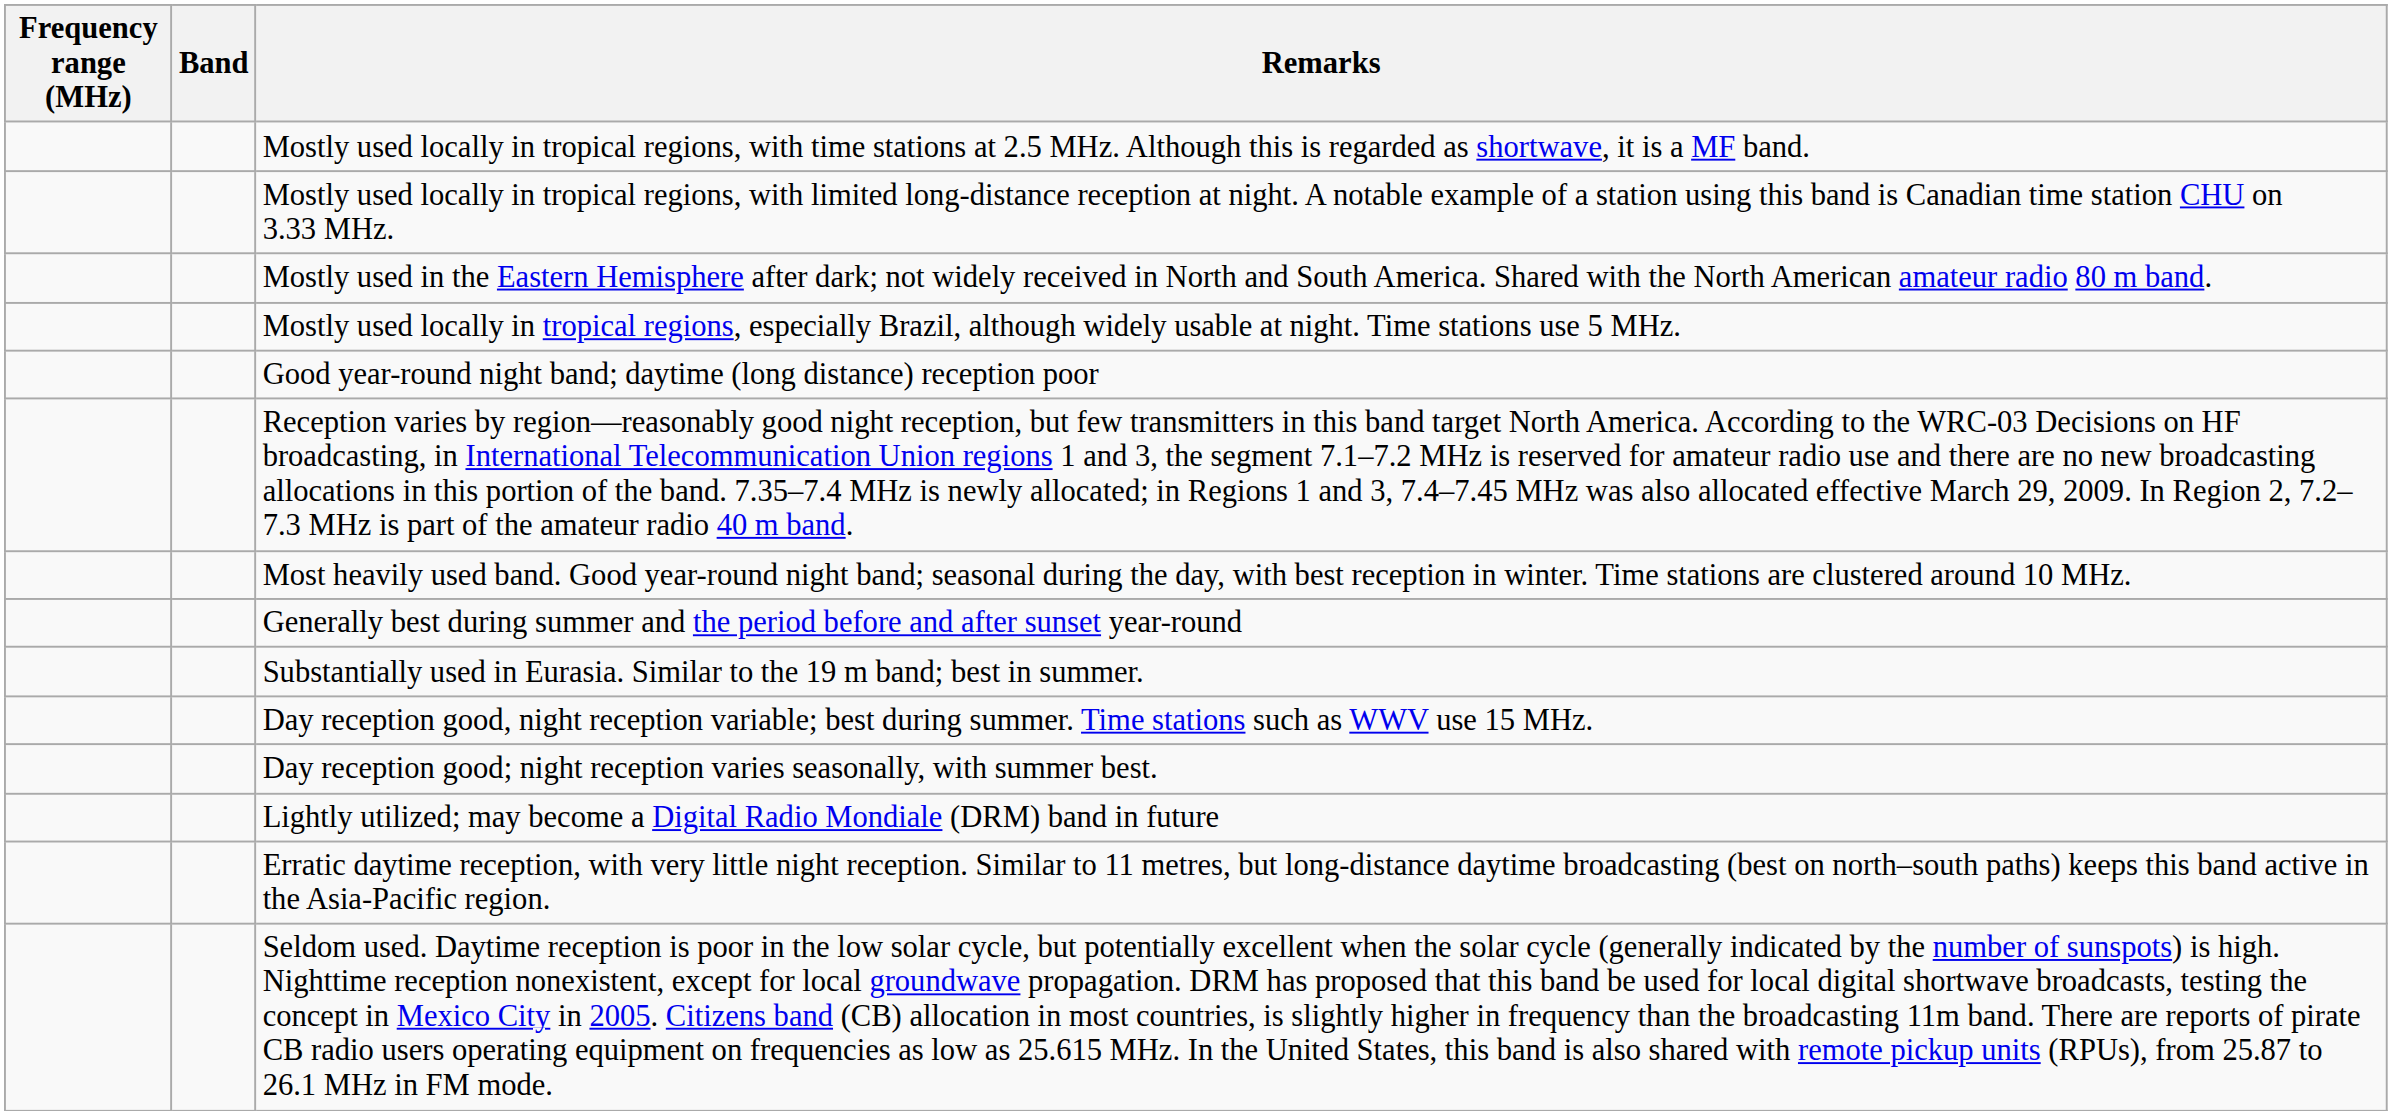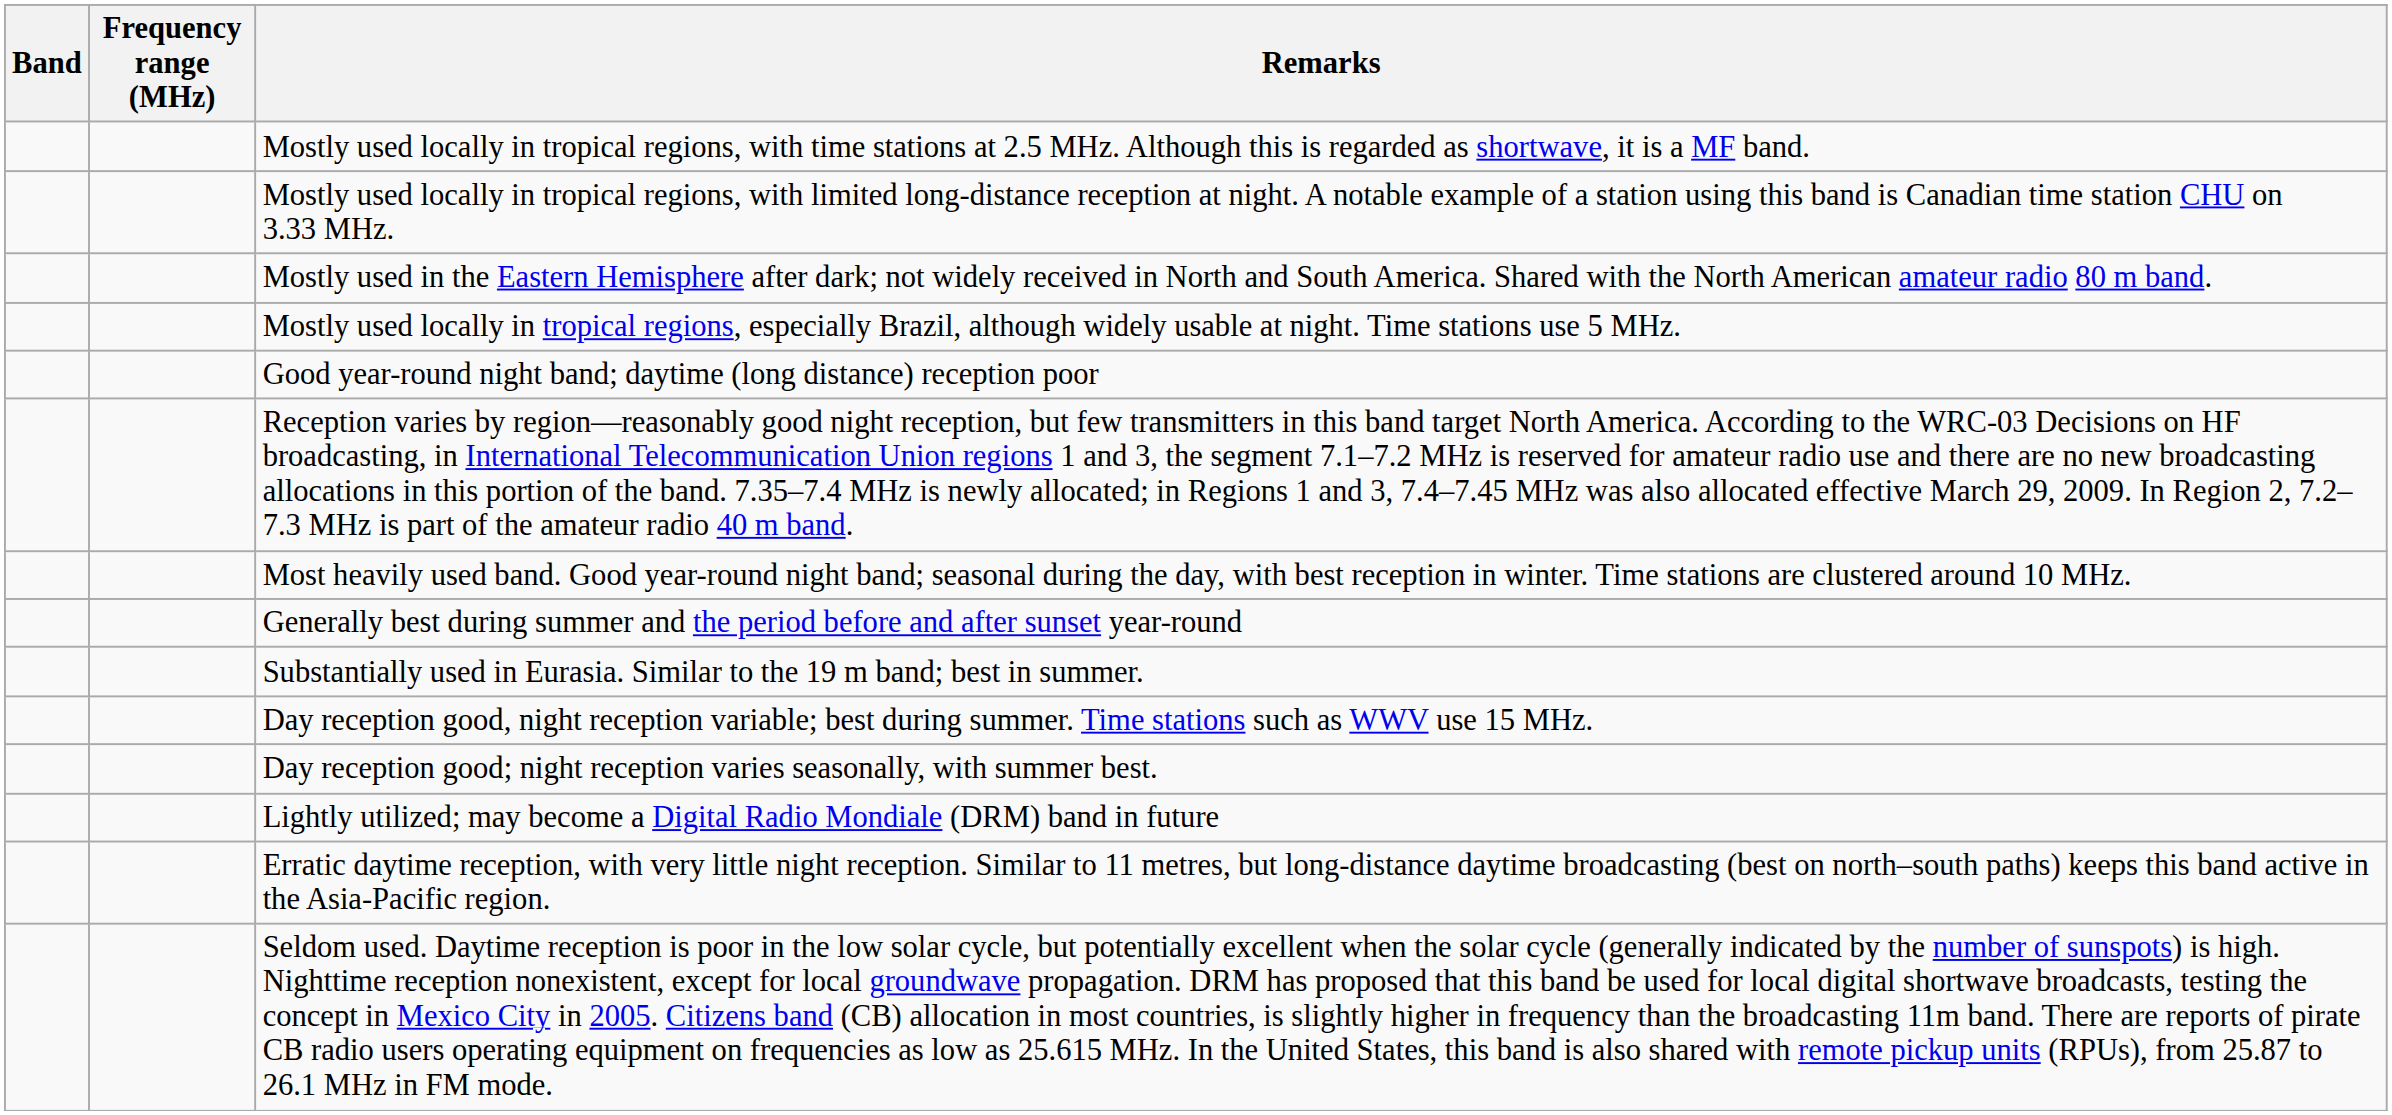columns swapped: Band <-> Frequency range (MHz)
